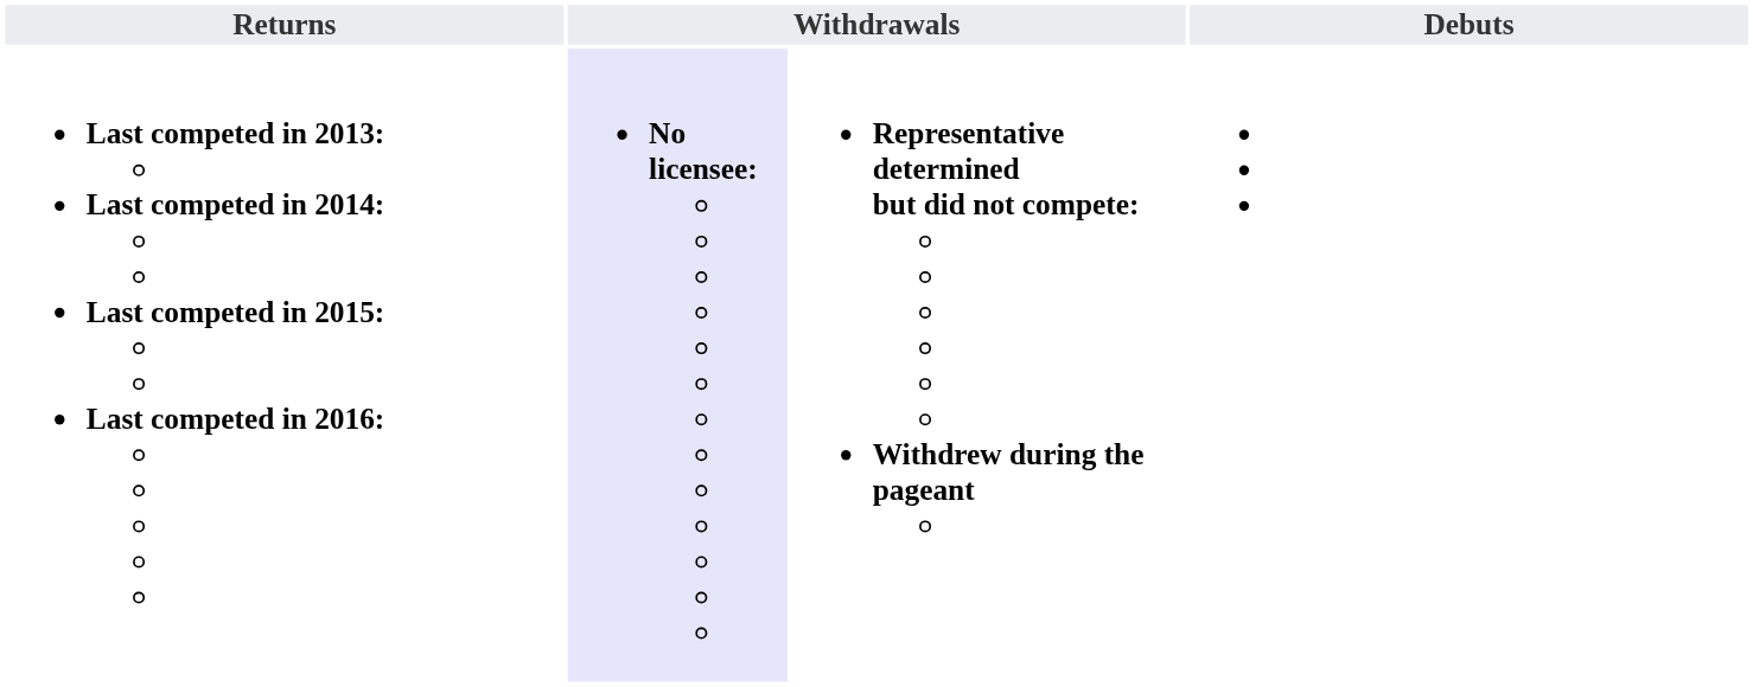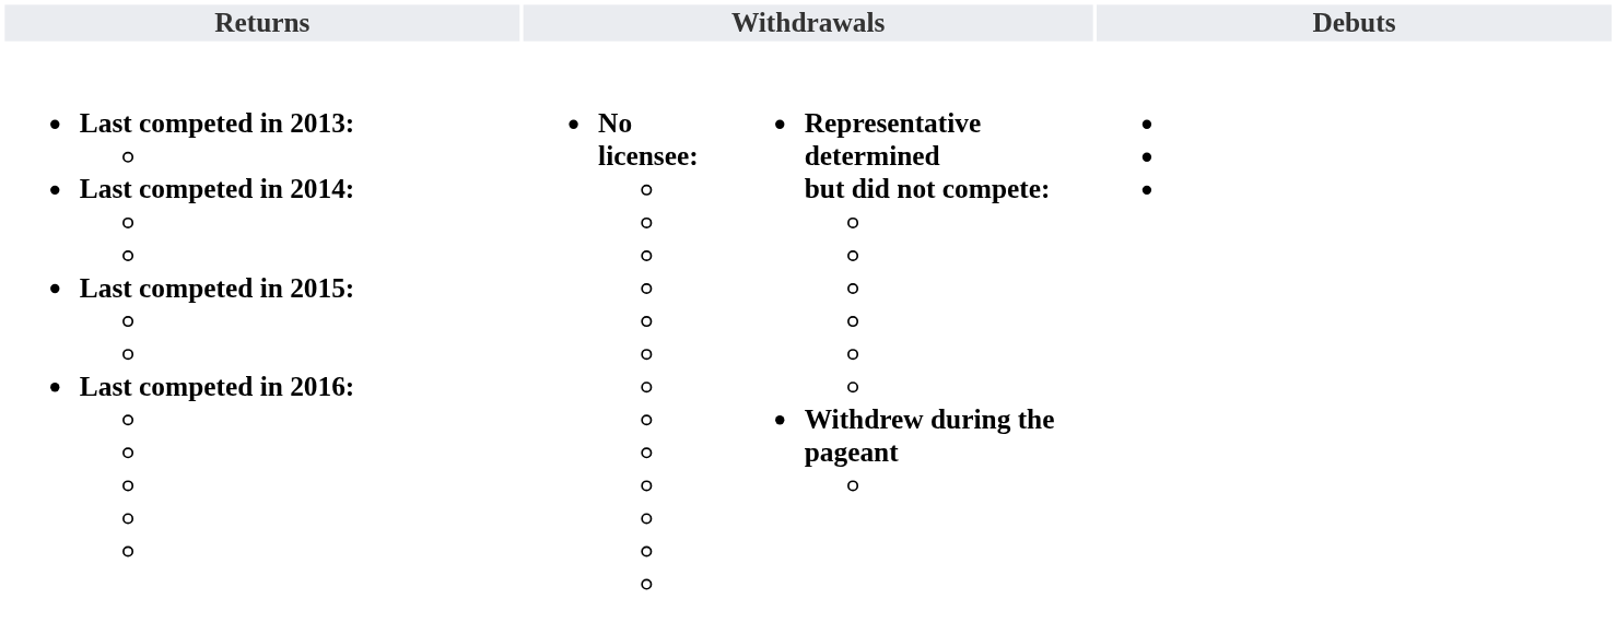row 2 | column 2: lavender background -> no background
